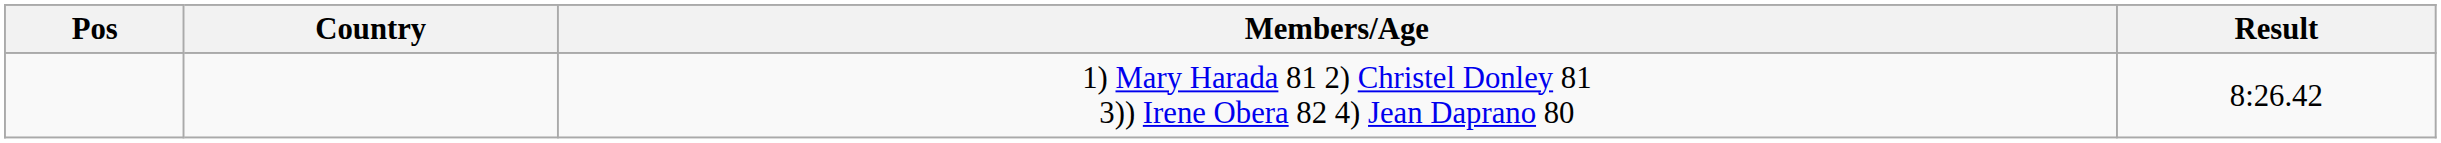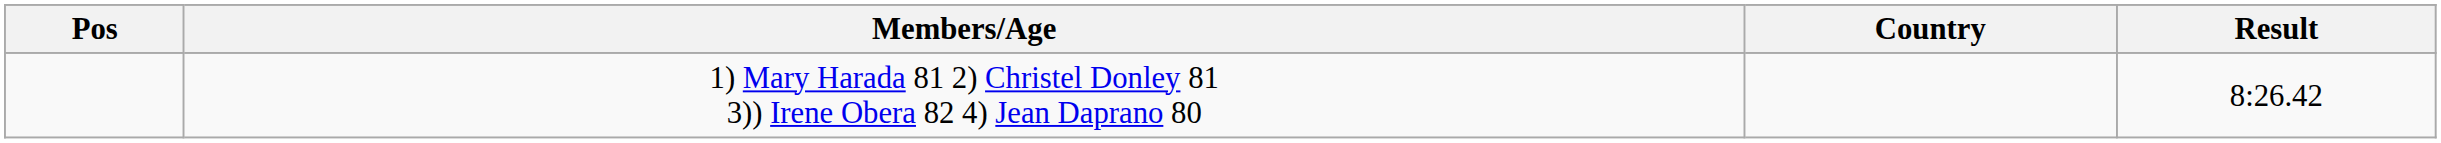columns swapped: Country <-> Members/Age
